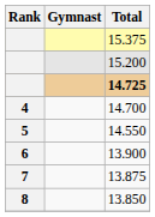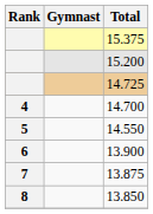14.725 | Total: bold -> normal
